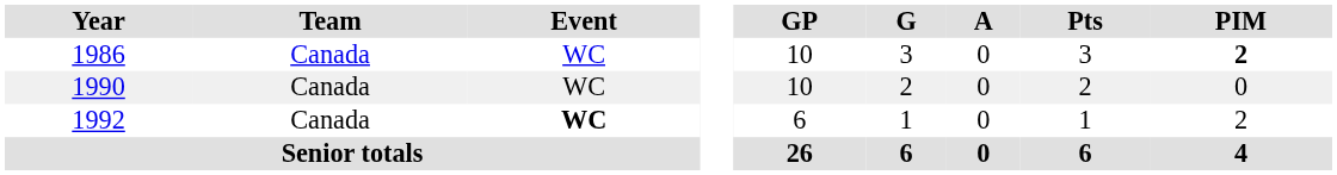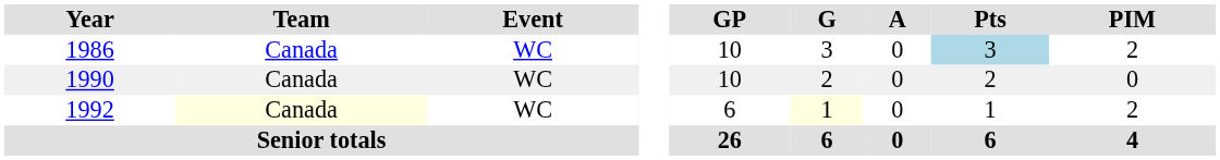1986 | Pts: no background -> lightblue background
1986 | PIM: bold -> normal
1992 | Team: no background -> lightyellow background
1992 | Event: bold -> normal
1992 | G: no background -> lightyellow background
